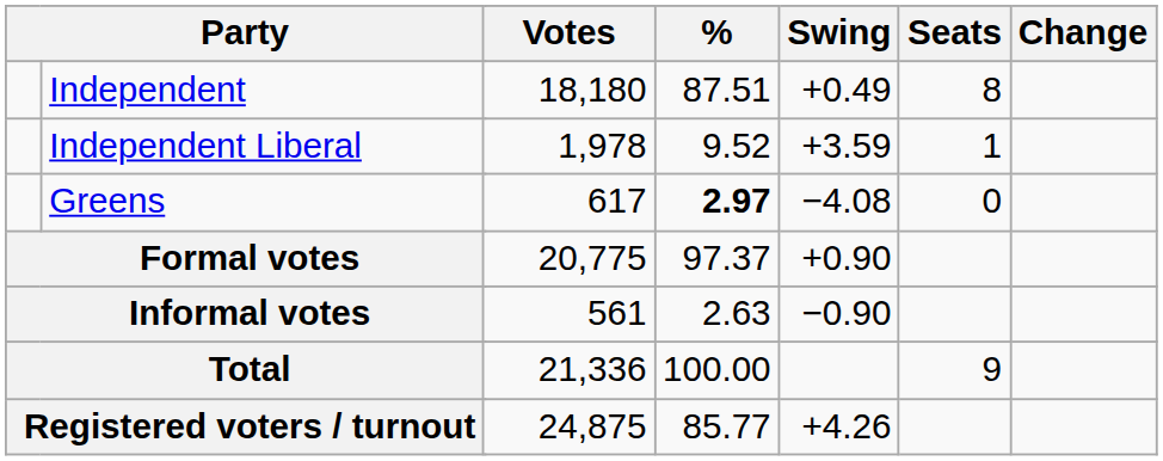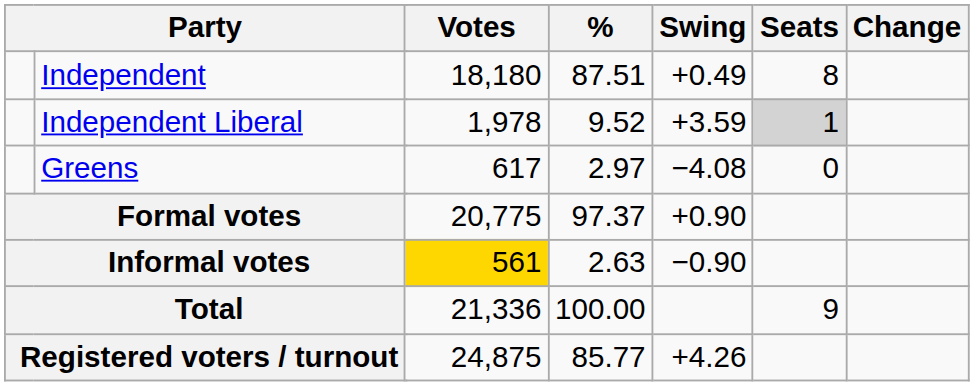Independent Liberal | Seats: no background -> lightgrey background
Greens | %: bold -> normal
Informal votes | Votes: no background -> gold background
